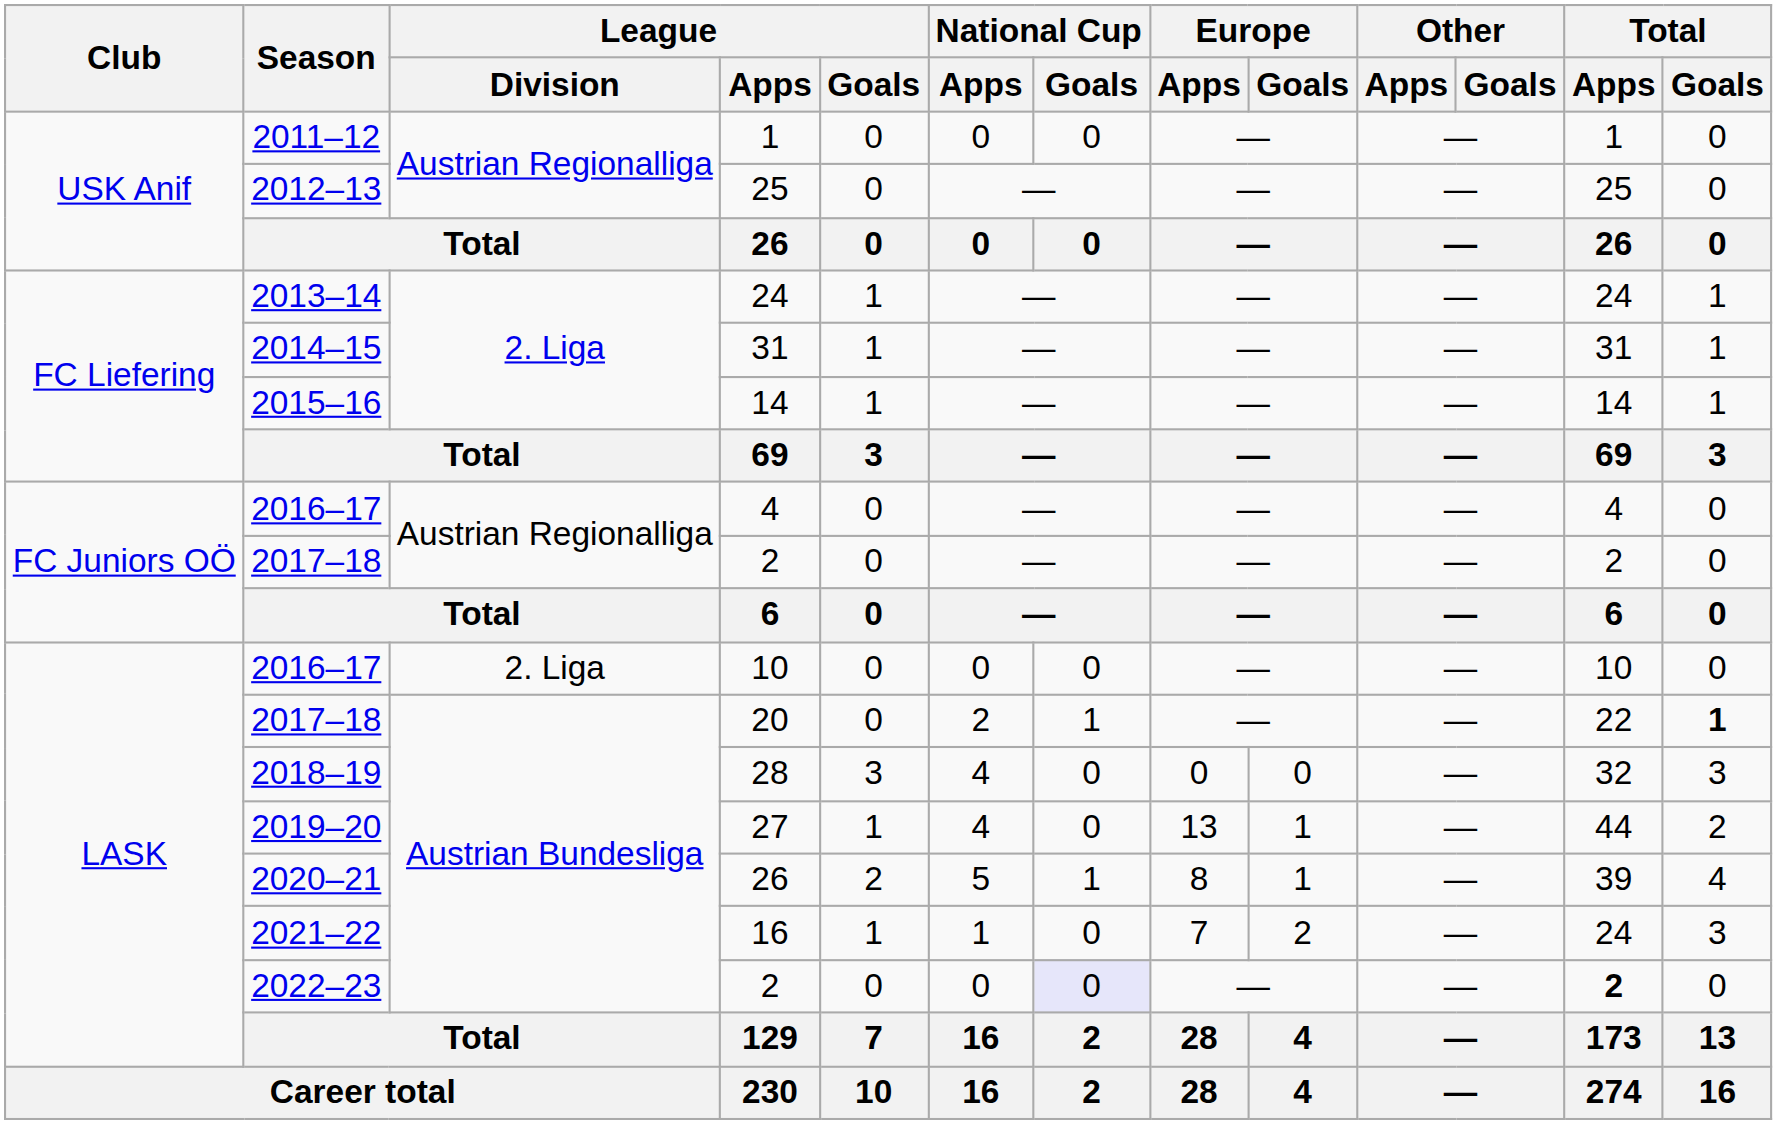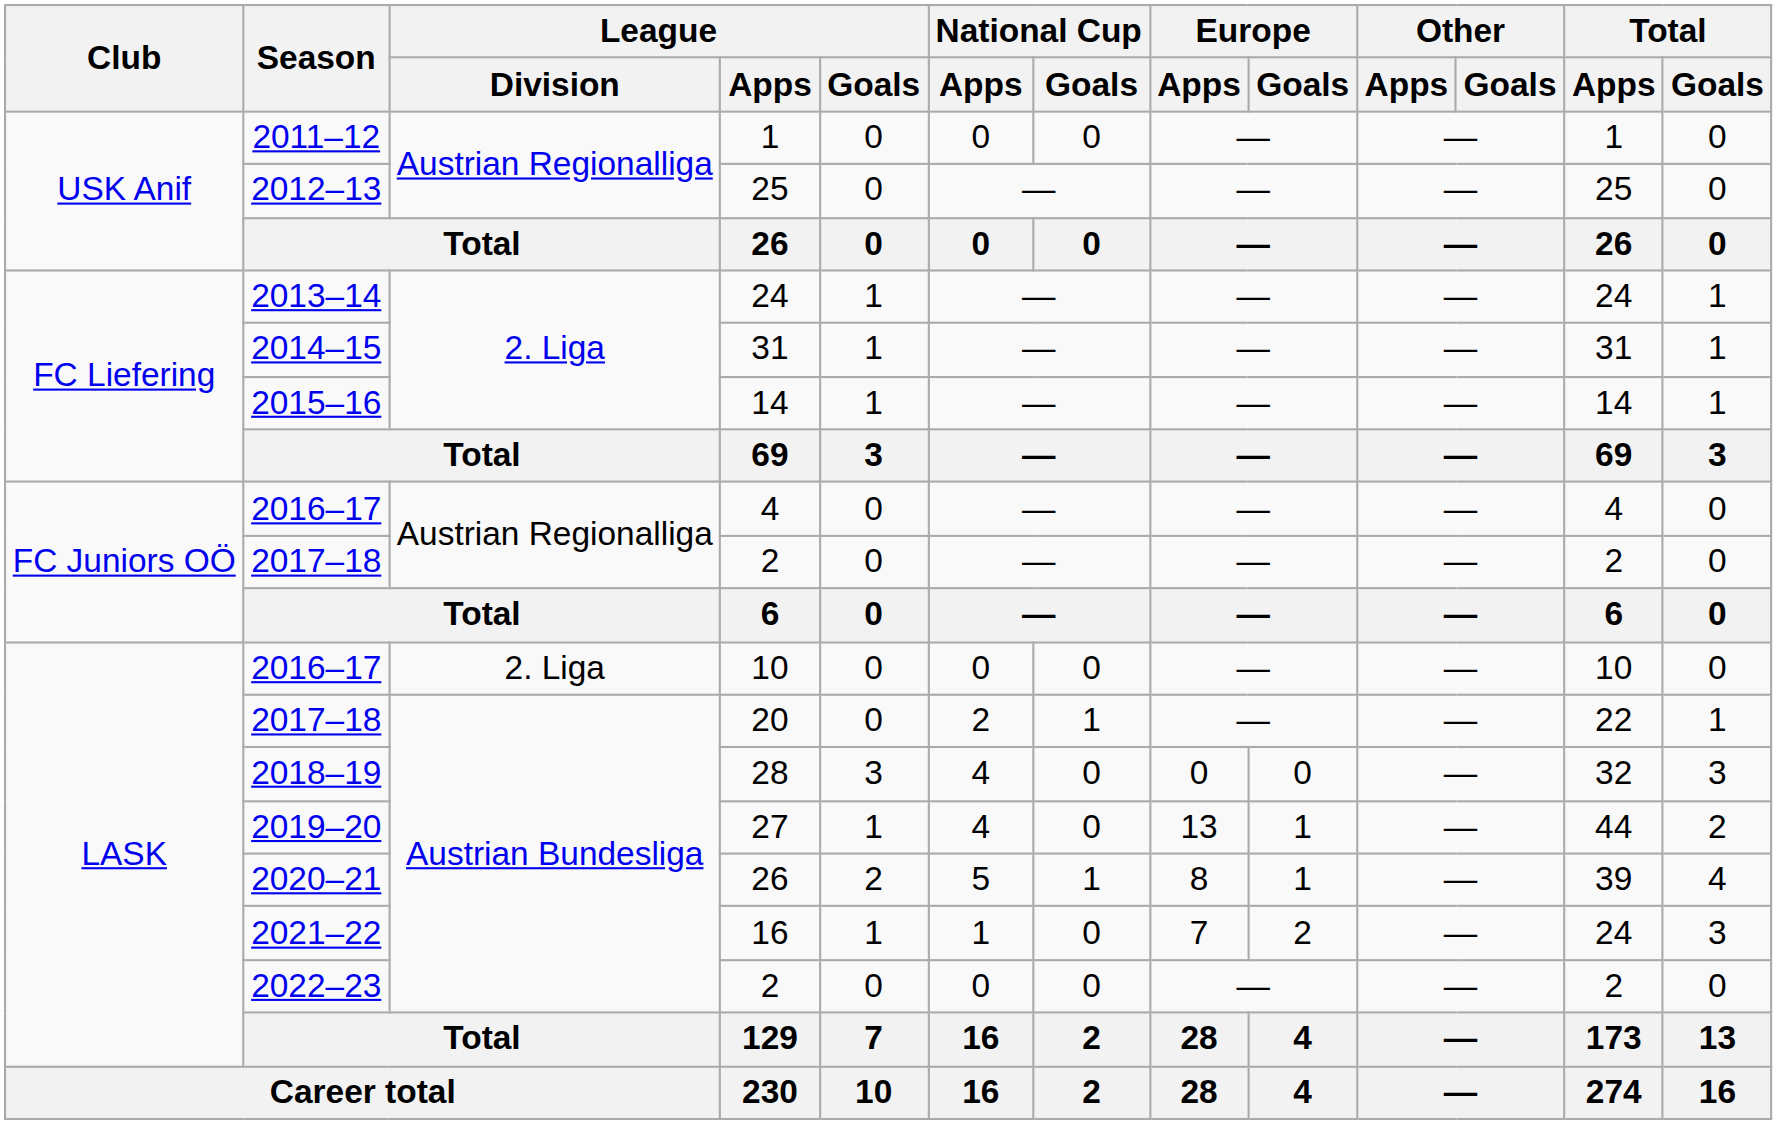20 | Total / Goals: bold -> normal
2022–23 / 2 | National Cup / Goals: lavender background -> no background
2022–23 / 2 | Total / Apps: bold -> normal
